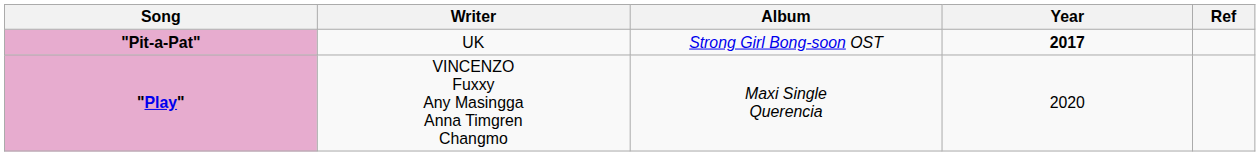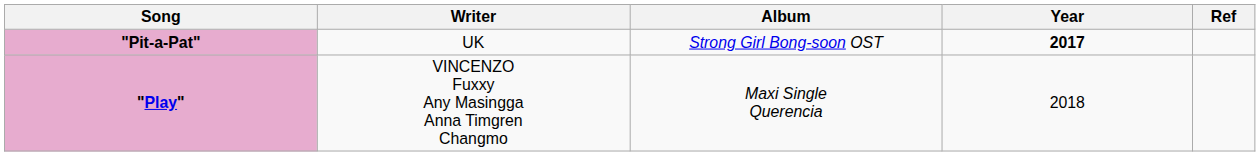"Play" | Year: 2020 -> 2018
